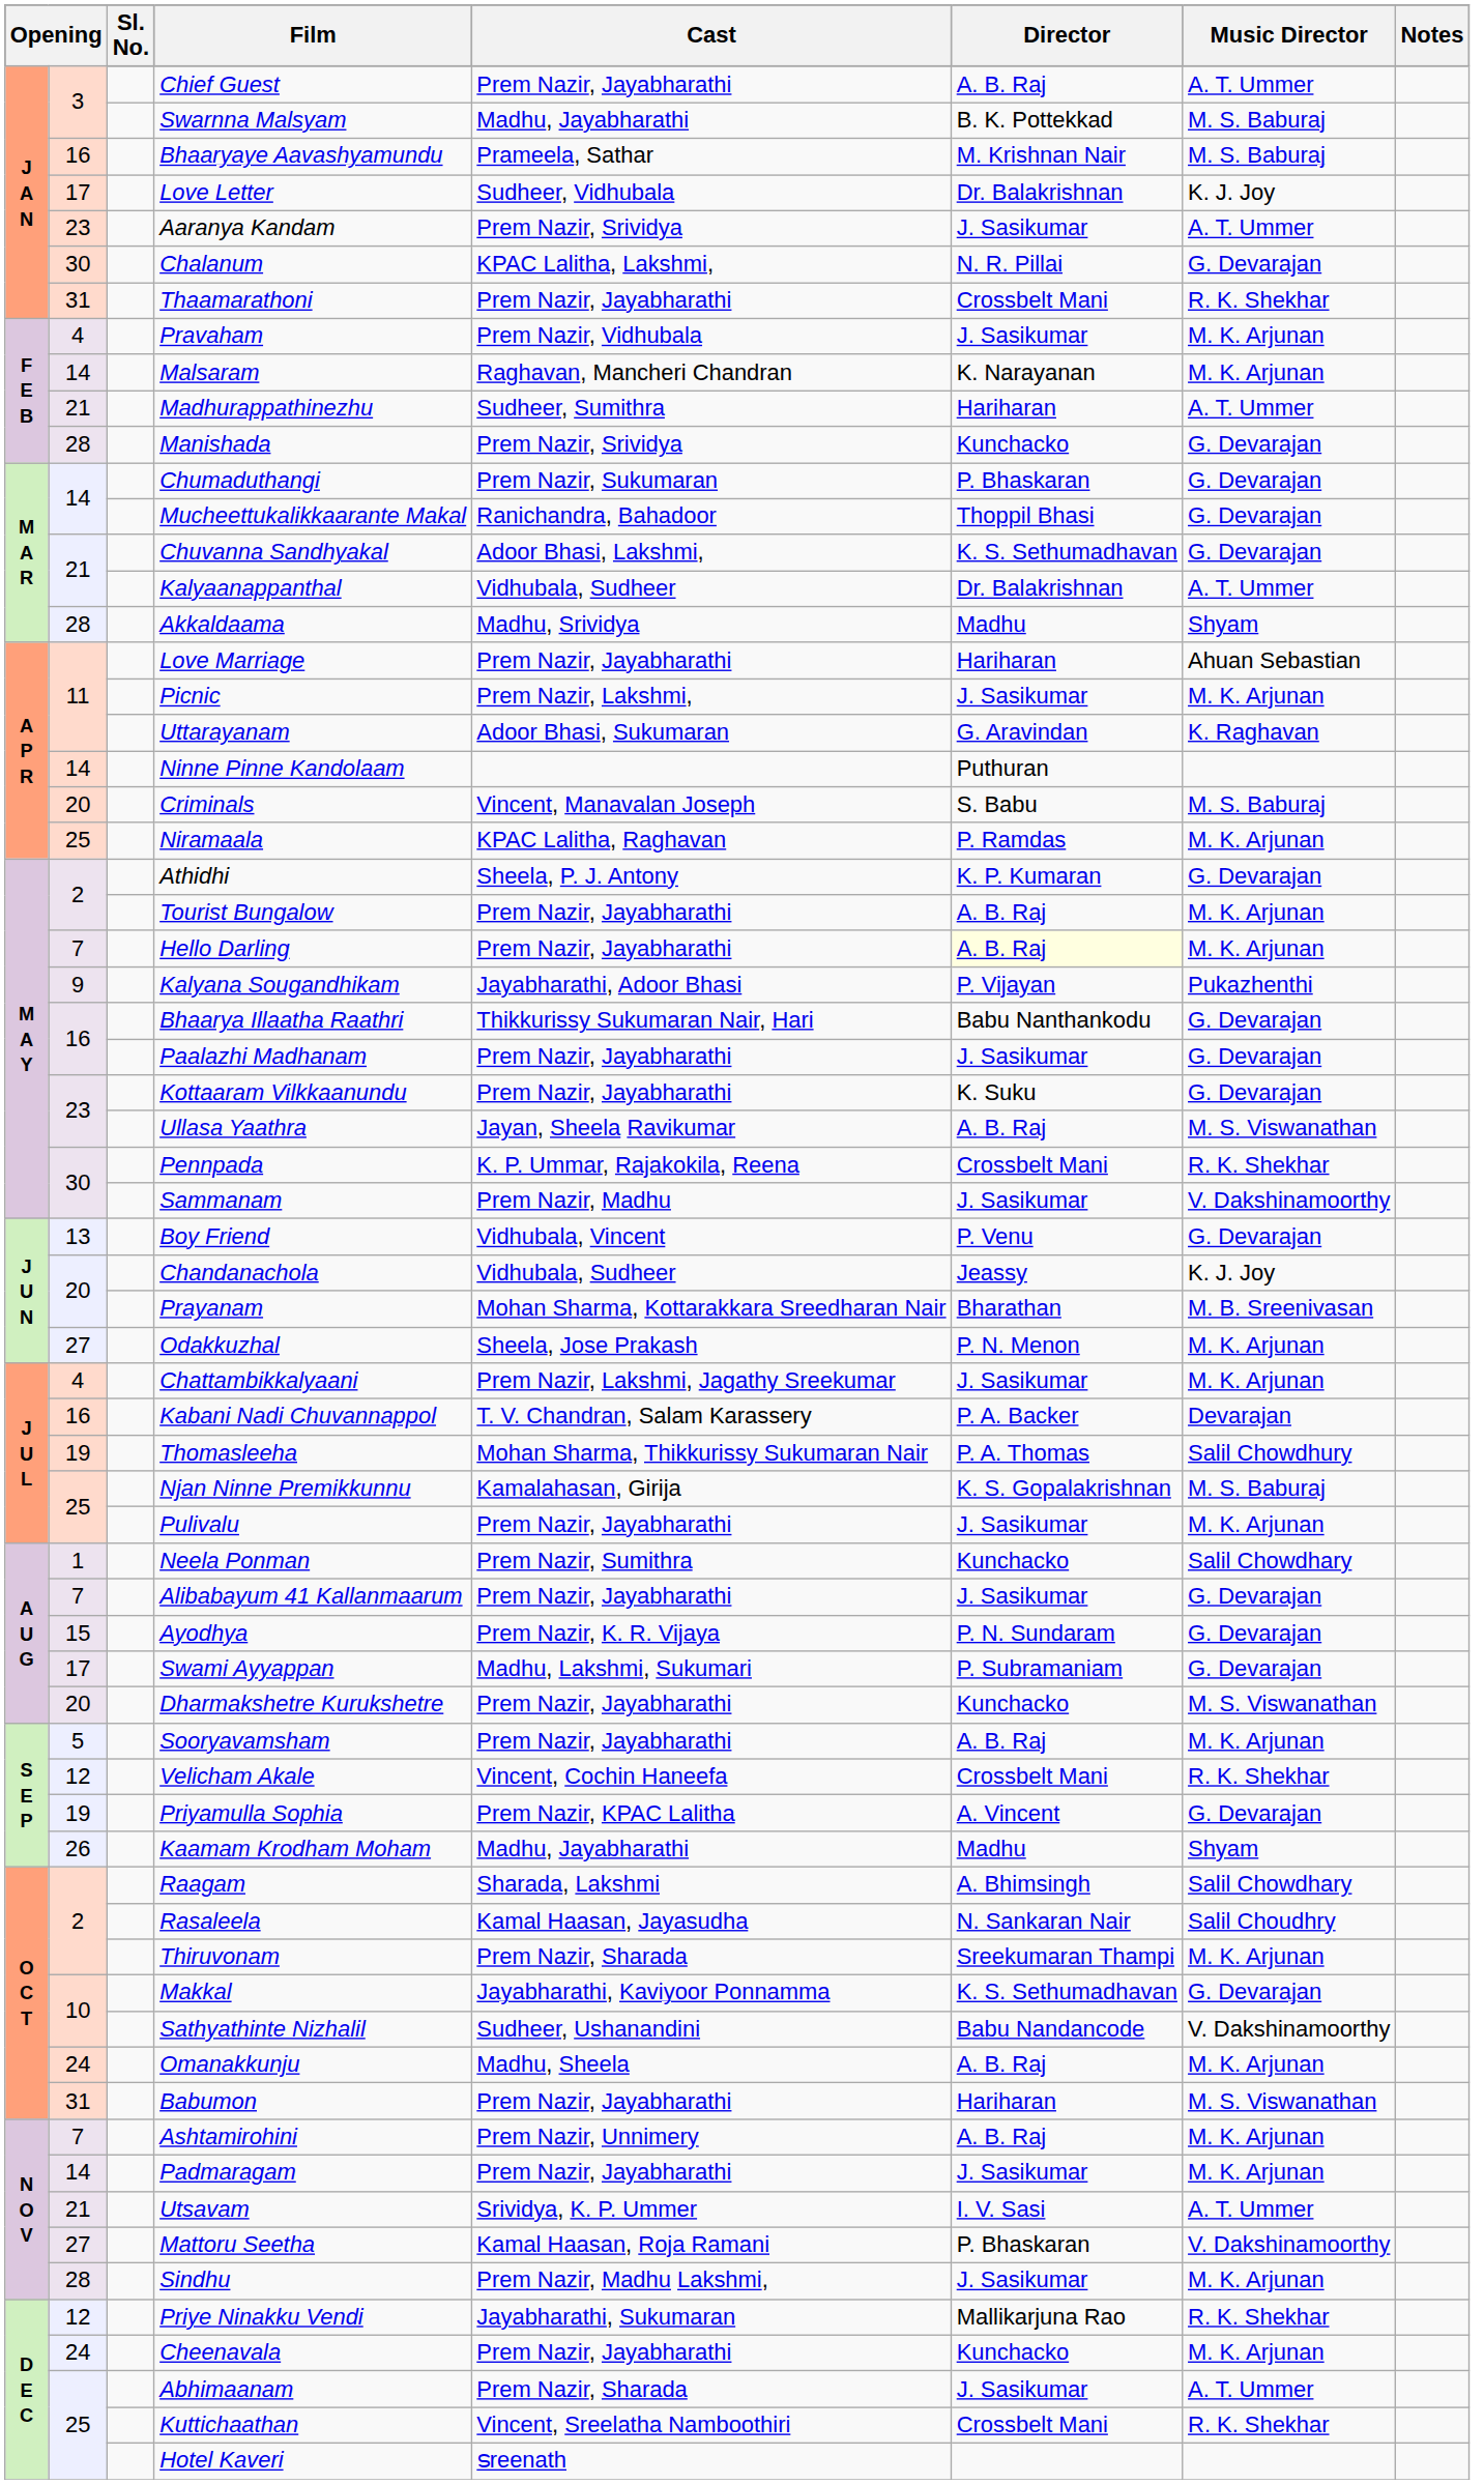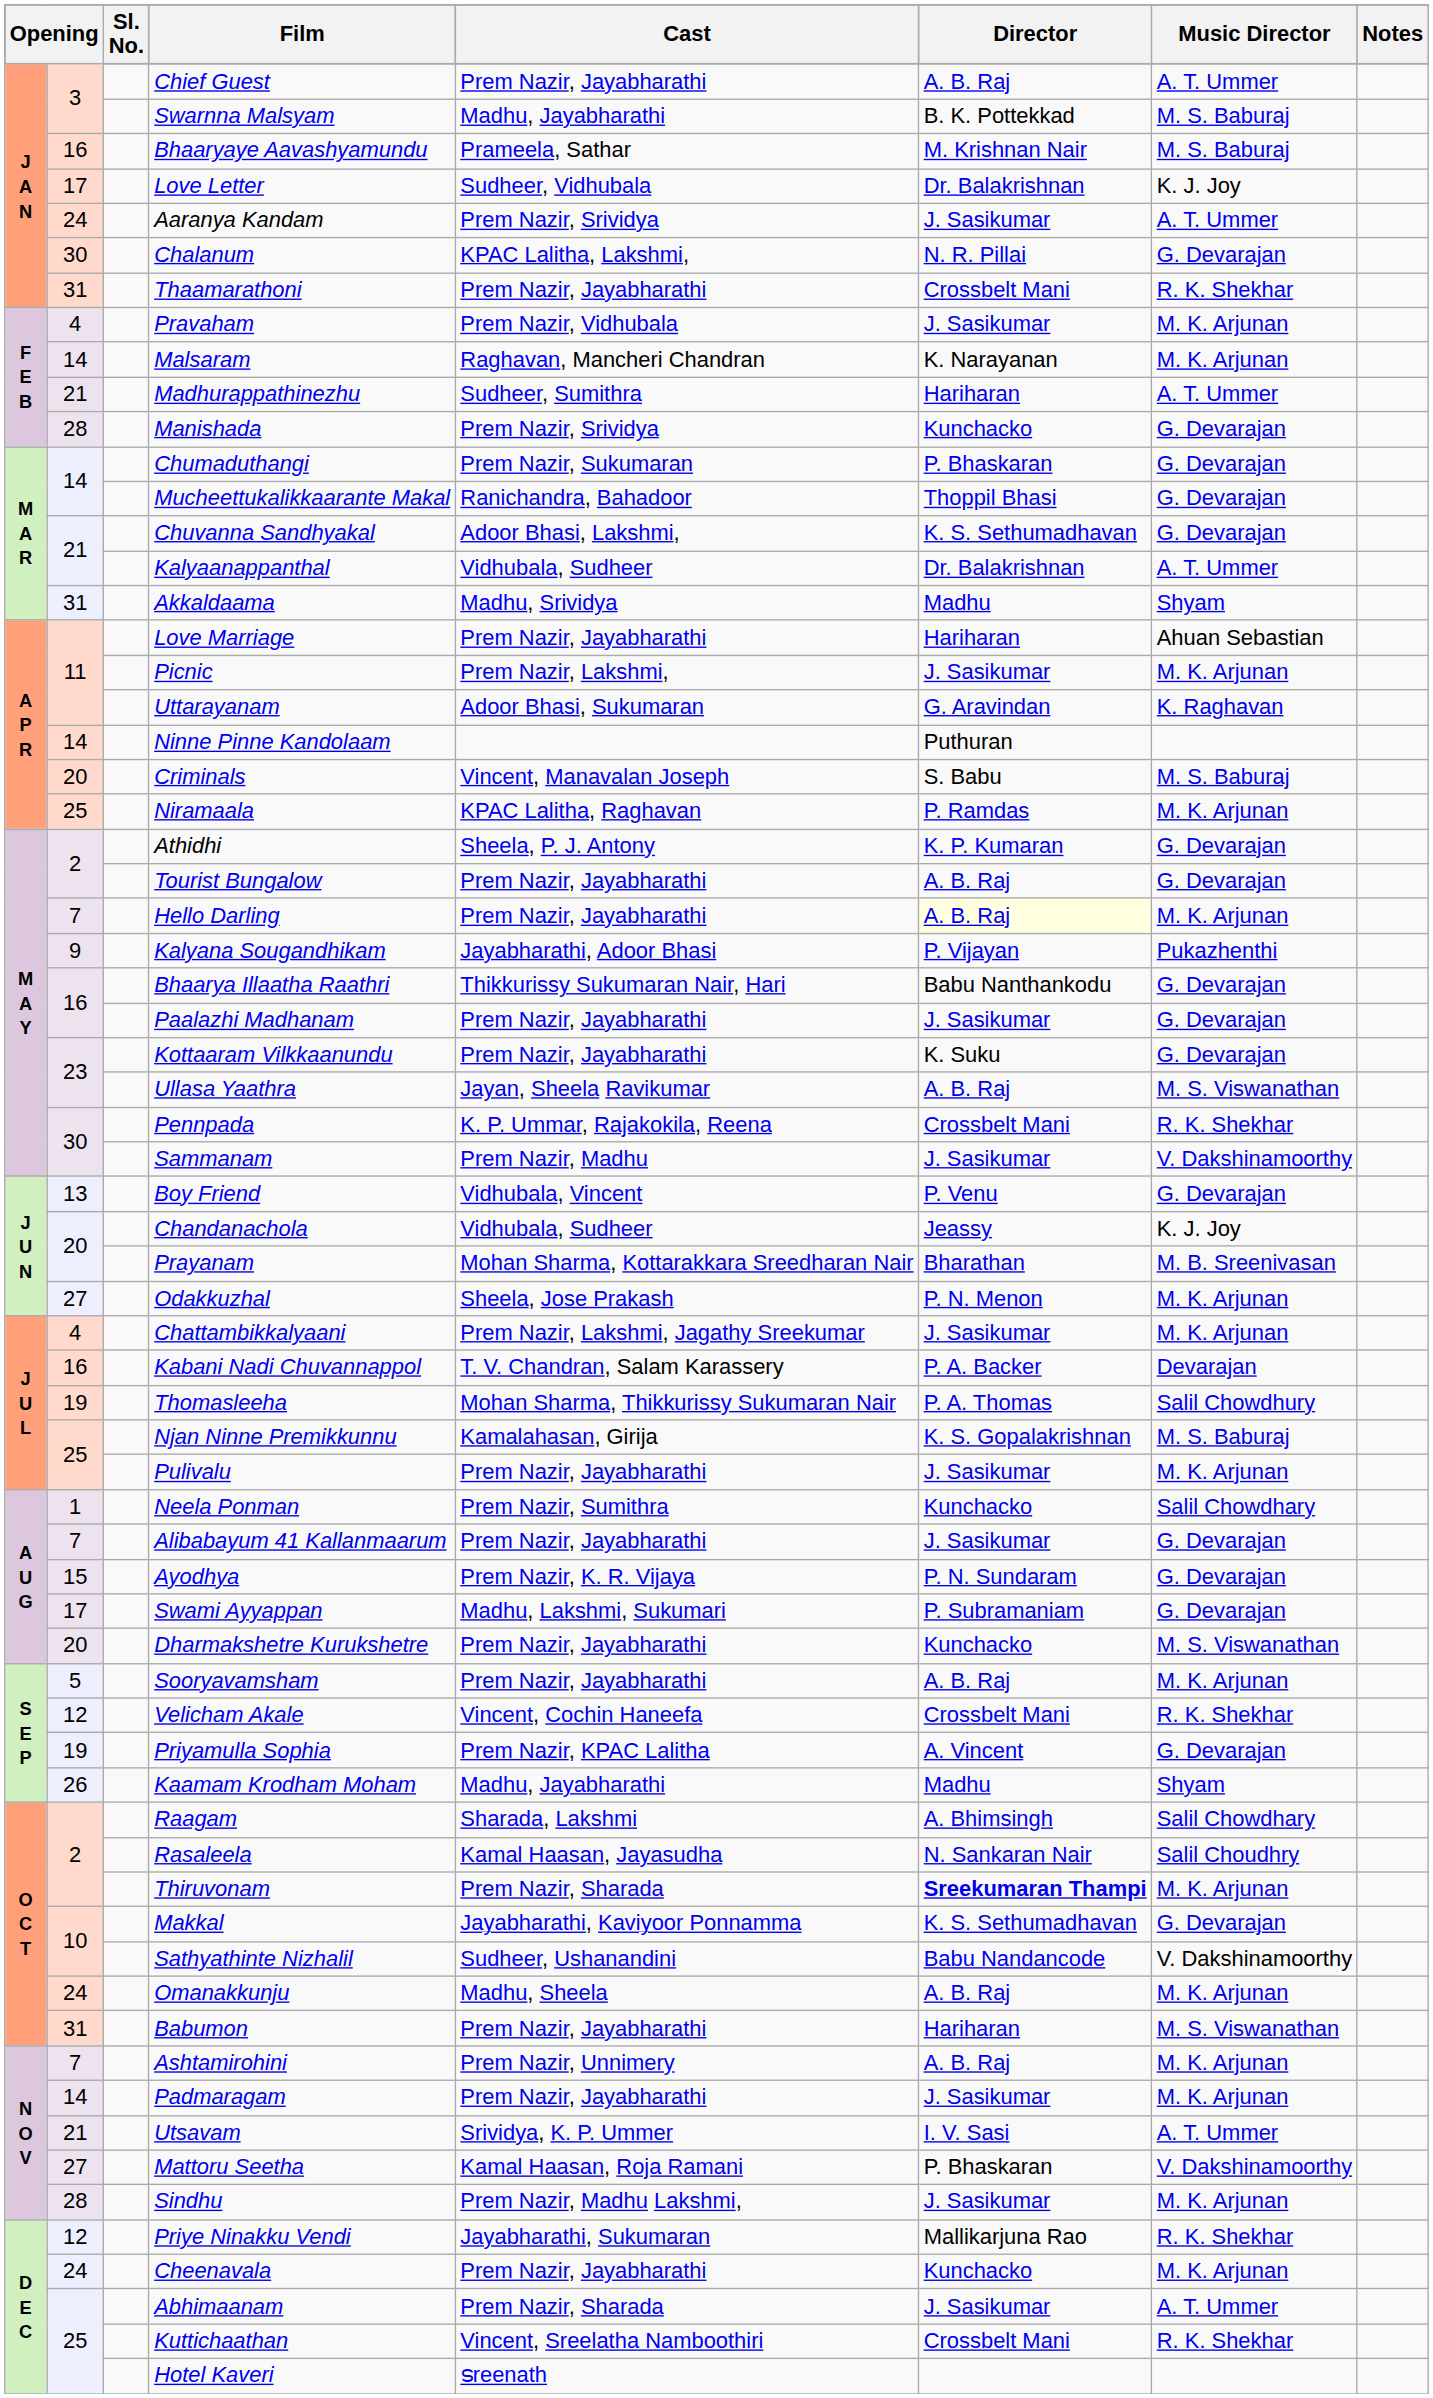Aaranya Kandam | column 2: 23 -> 24
Akkaldaama | column 2: 28 -> 31
Tourist Bungalow | Music Director: M. K. Arjunan -> G. Devarajan
Thiruvonam | Director: normal -> bold
